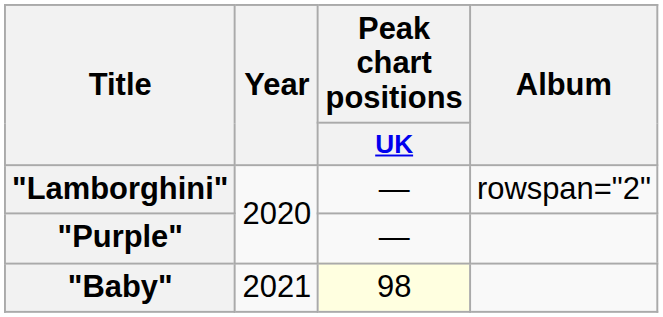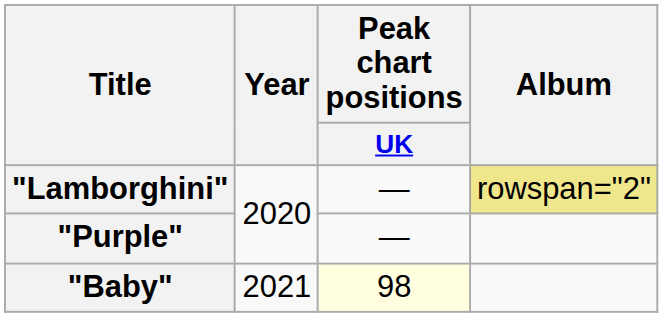"Lamborghini" | Album: no background -> khaki background
